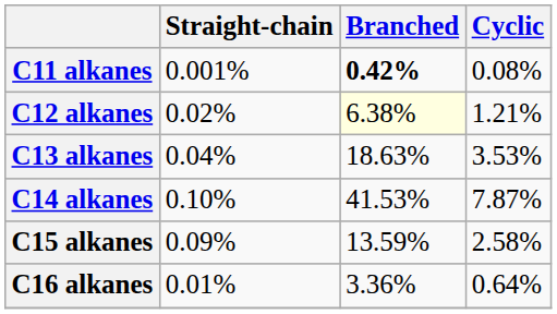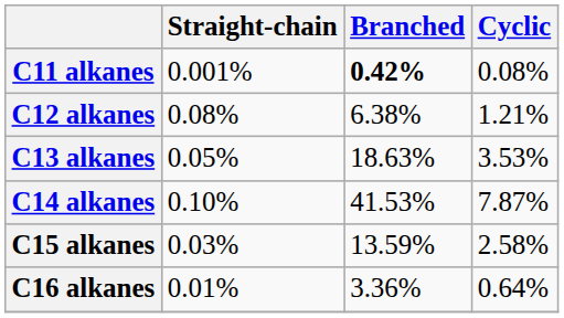C12 alkanes | Straight-chain: 0.02% -> 0.08%
C12 alkanes | Branched: lightyellow background -> no background
C13 alkanes | Straight-chain: 0.04% -> 0.05%
C15 alkanes | Straight-chain: 0.09% -> 0.03%
